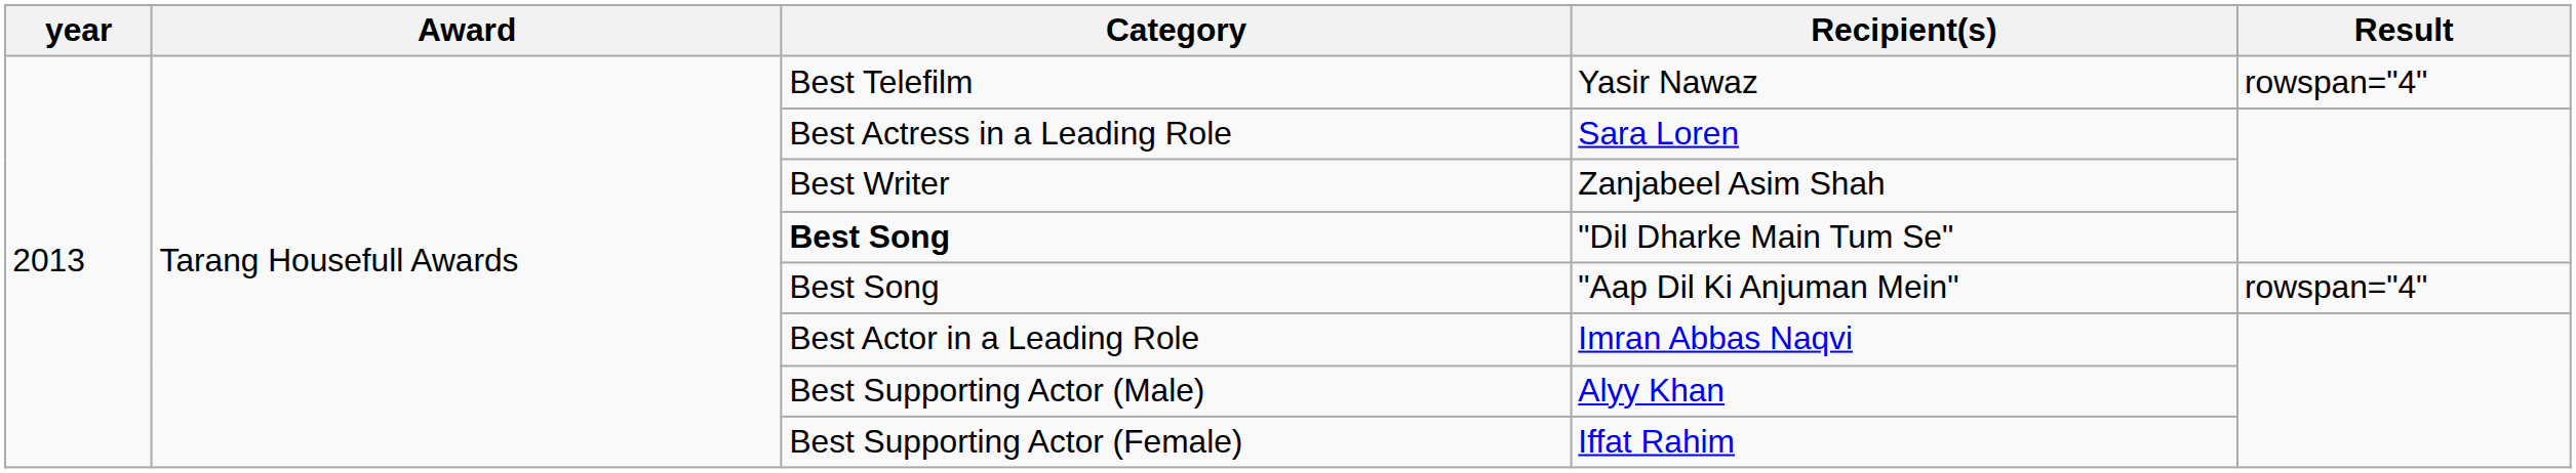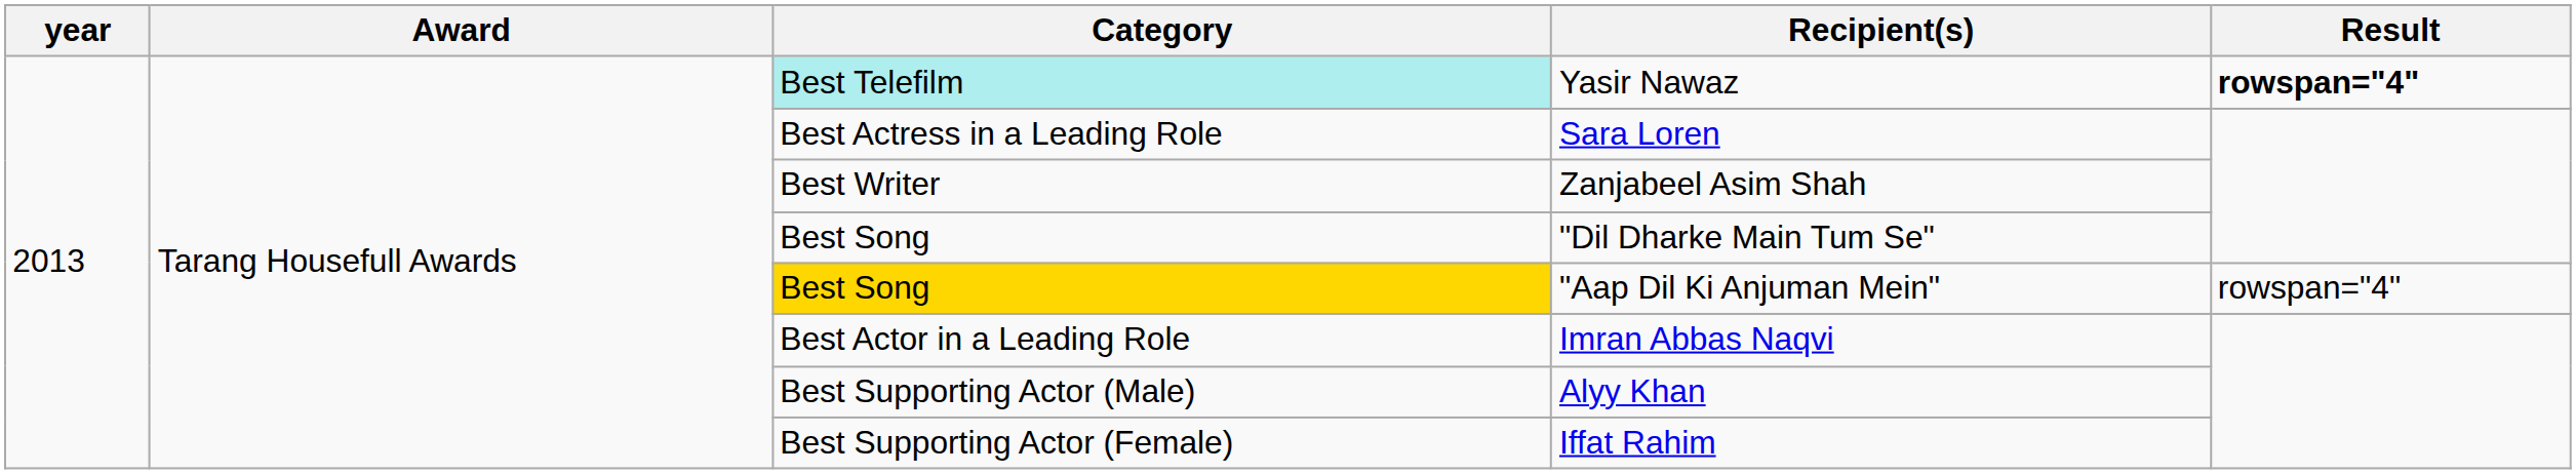Yasir Nawaz | Category: no background -> paleturquoise background
Yasir Nawaz | Result: normal -> bold
"Dil Dharke Main Tum Se" | Category: bold -> normal
"Aap Dil Ki Anjuman Mein" | Category: no background -> gold background
